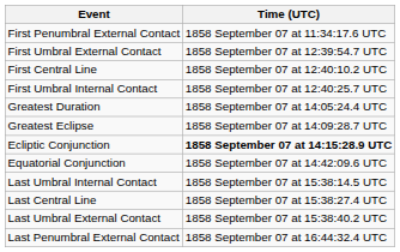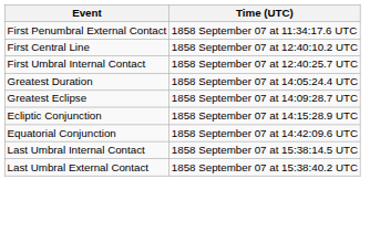- row: First Umbral External Contact | 1858 September 07 at 12:39:54.7 UTC
Ecliptic Conjunction | Time (UTC): bold -> normal
- row: Last Central Line | 1858 September 07 at 15:38:27.4 UTC
- row: Last Penumbral External Contact | 1858 September 07 at 16:44:32.4 UTC
